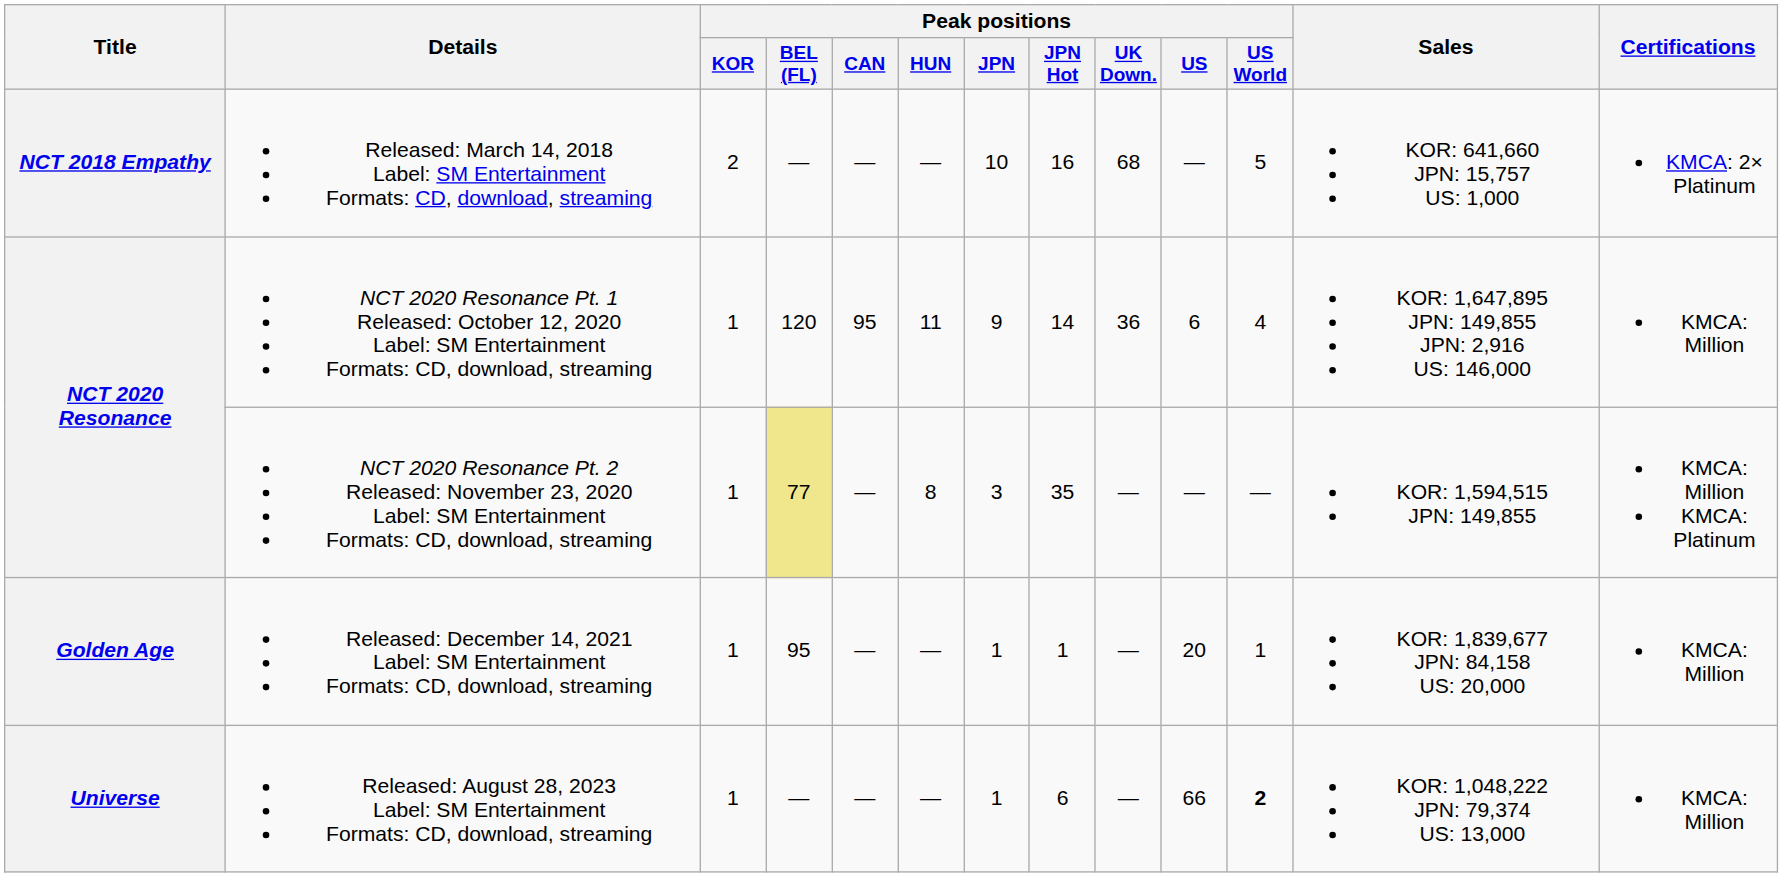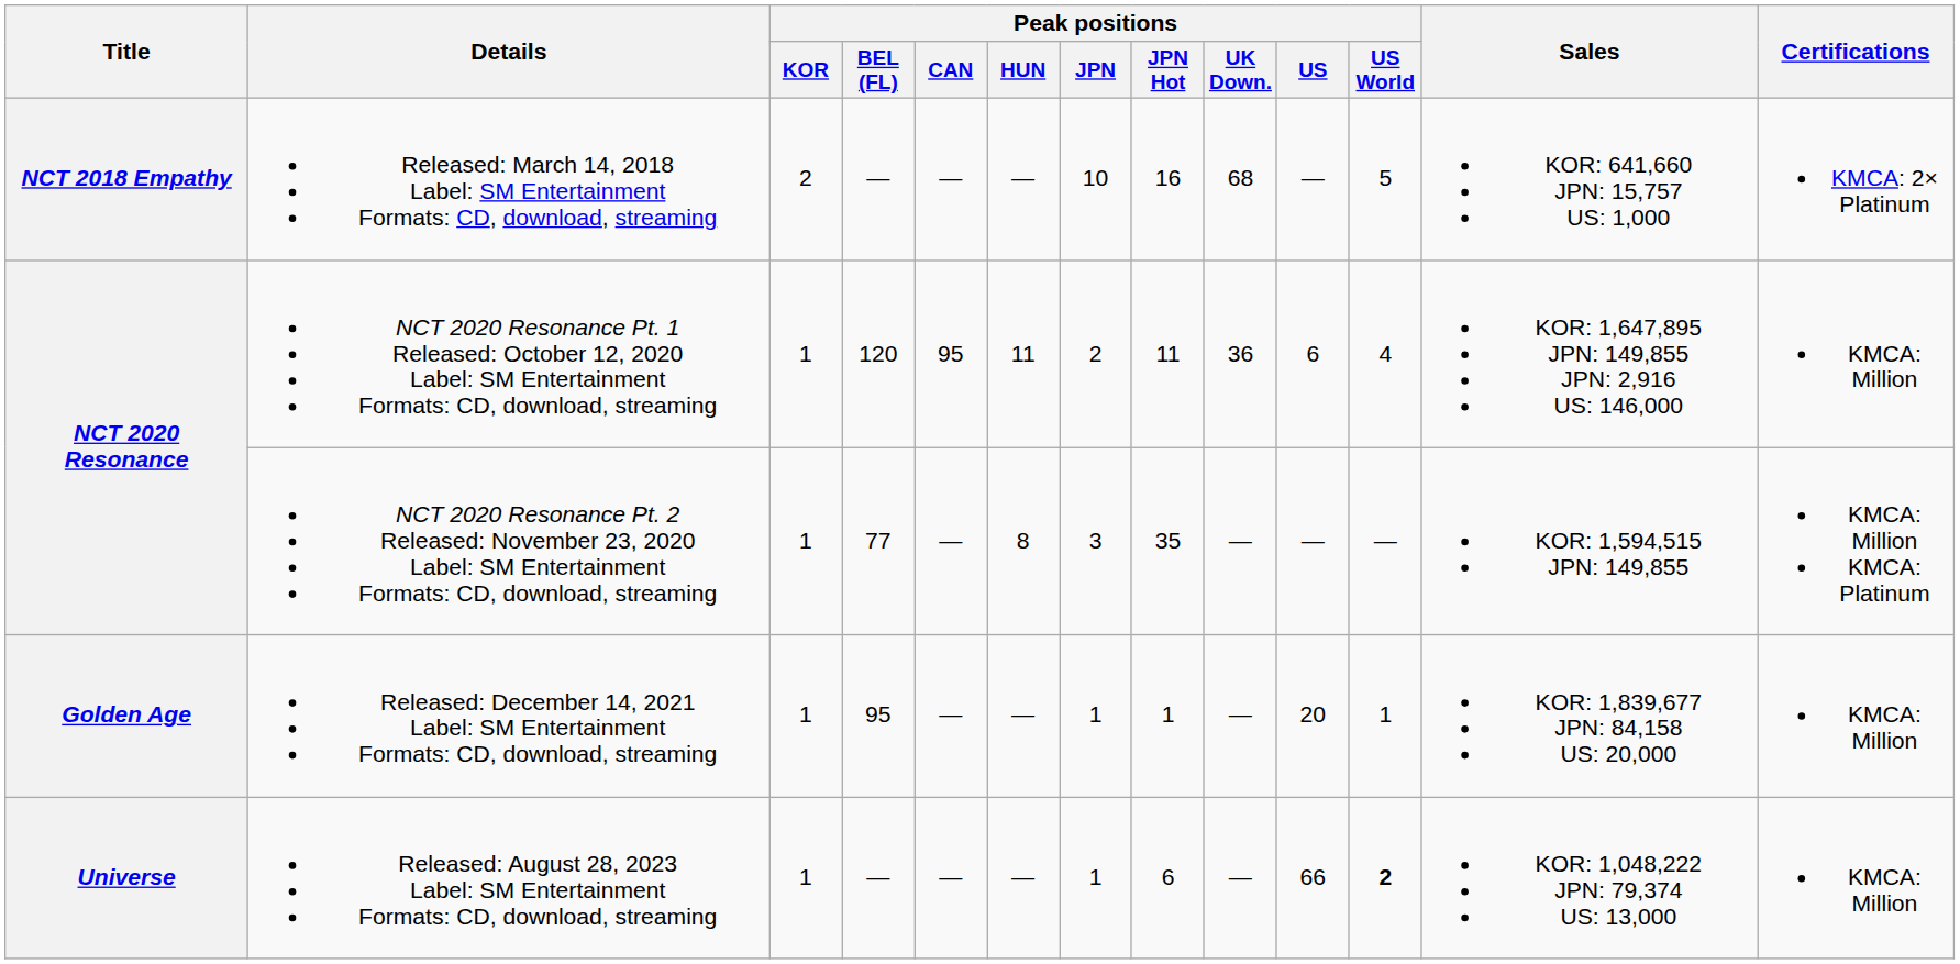row 4 | Peak positions / JPN: 9 -> 2
row 4 | Peak positions / JPN Hot: 14 -> 11
row 5 | Peak positions / BEL (FL): khaki background -> no background
